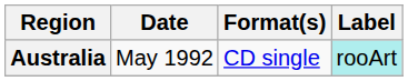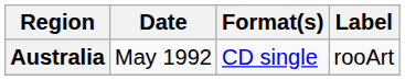Australia | Label: paleturquoise background -> no background
